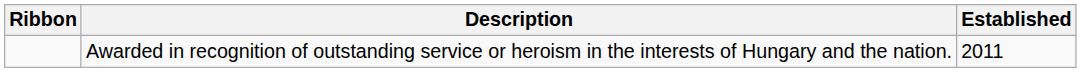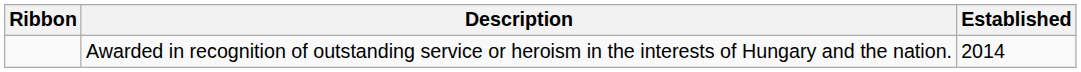row 2 | Established: 2011 -> 2014
